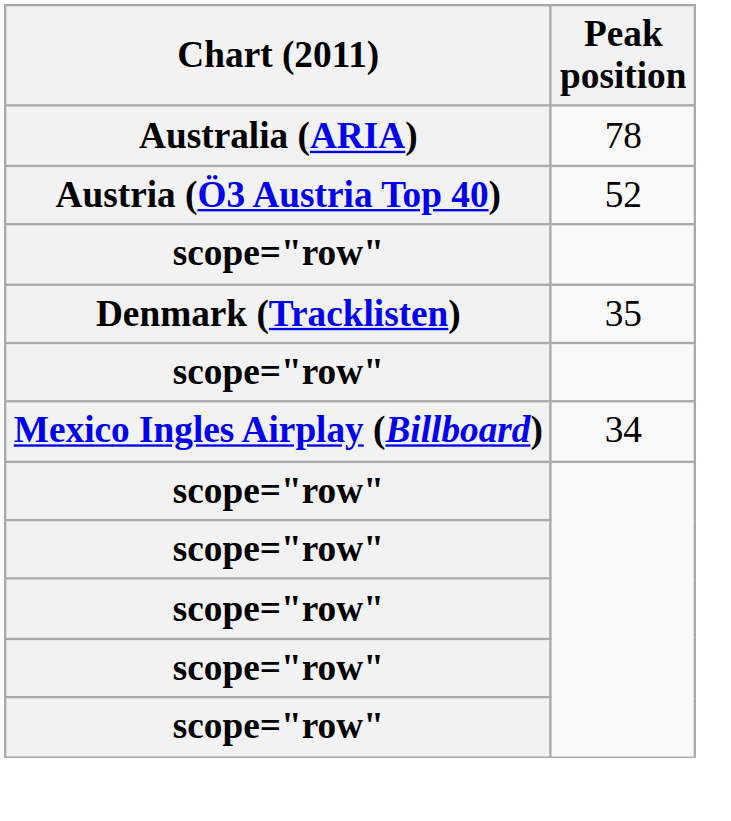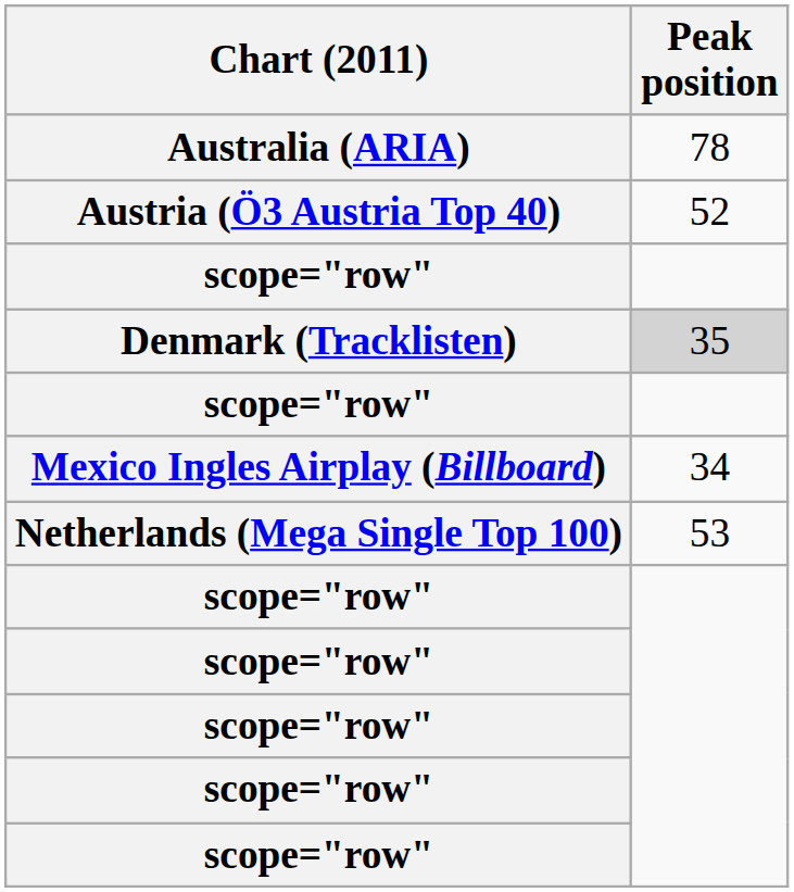Denmark (Tracklisten) | Peak position: no background -> lightgrey background
+ row: Netherlands (Mega Single Top 100) | 53
